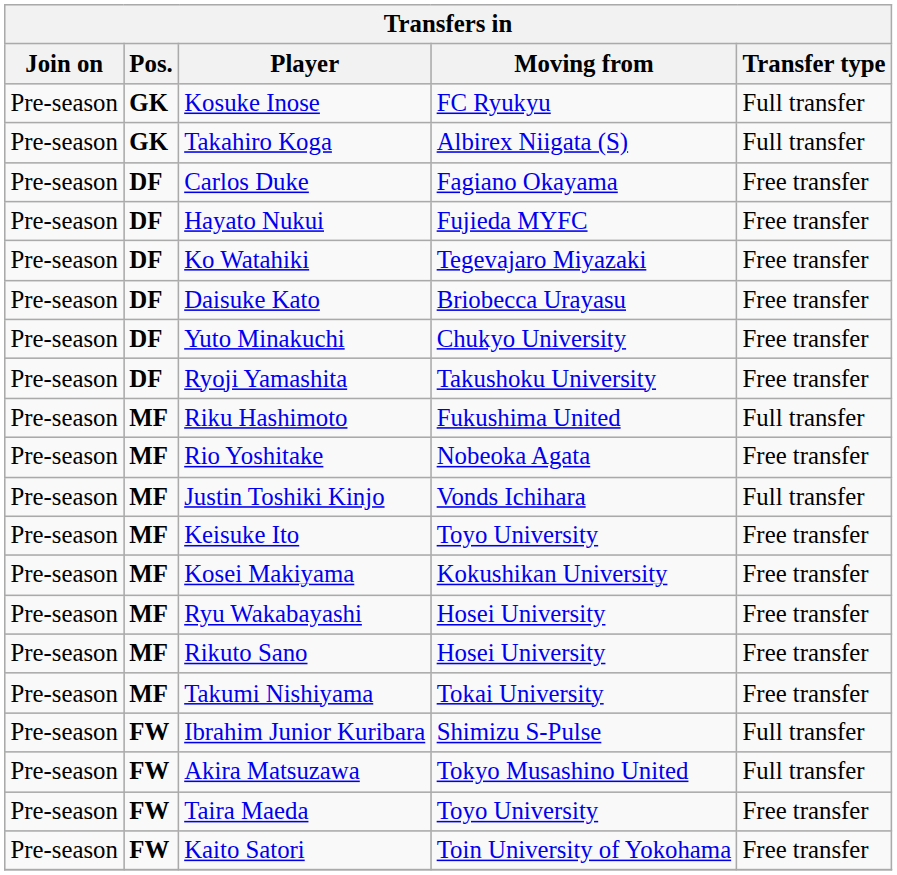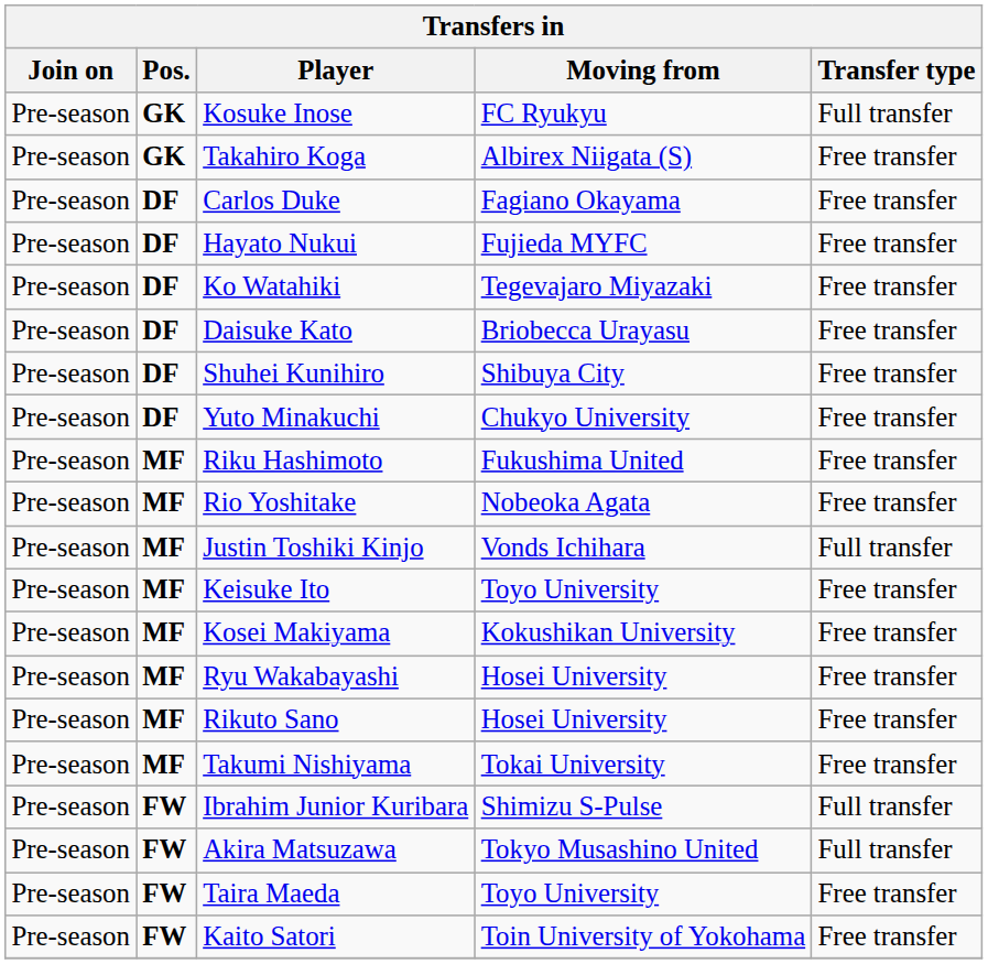Takahiro Koga | Transfer type: Full transfer -> Free transfer
+ row: Pre-season | DF | Shuhei Kunihiro | Shibuya City | Free transfer
- row: Pre-season | DF | Ryoji Yamashita | Takushoku University | Free transfer
Riku Hashimoto | Transfer type: Full transfer -> Free transfer
